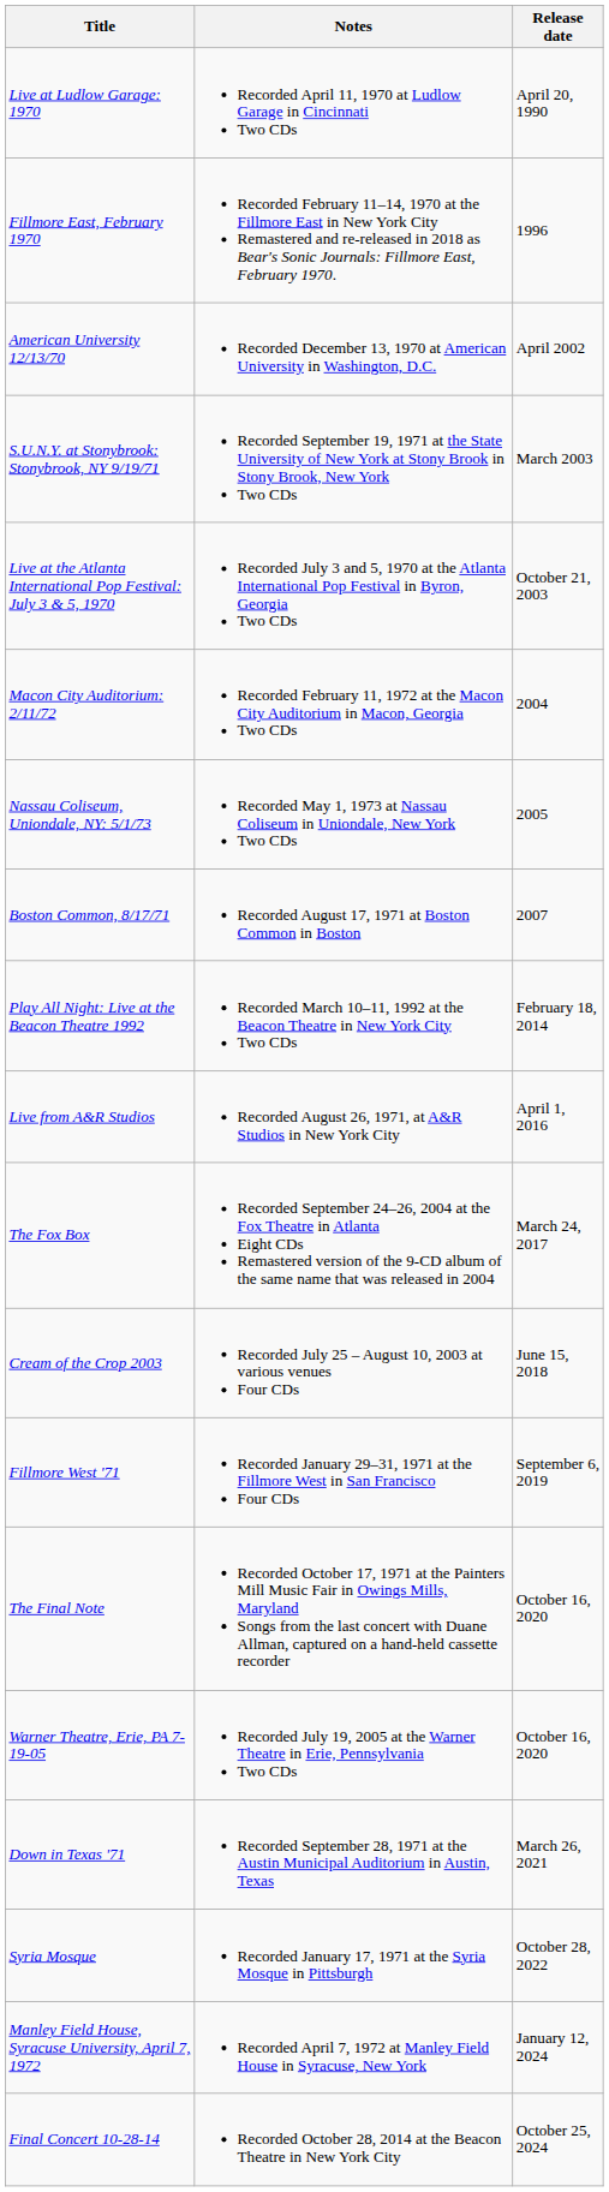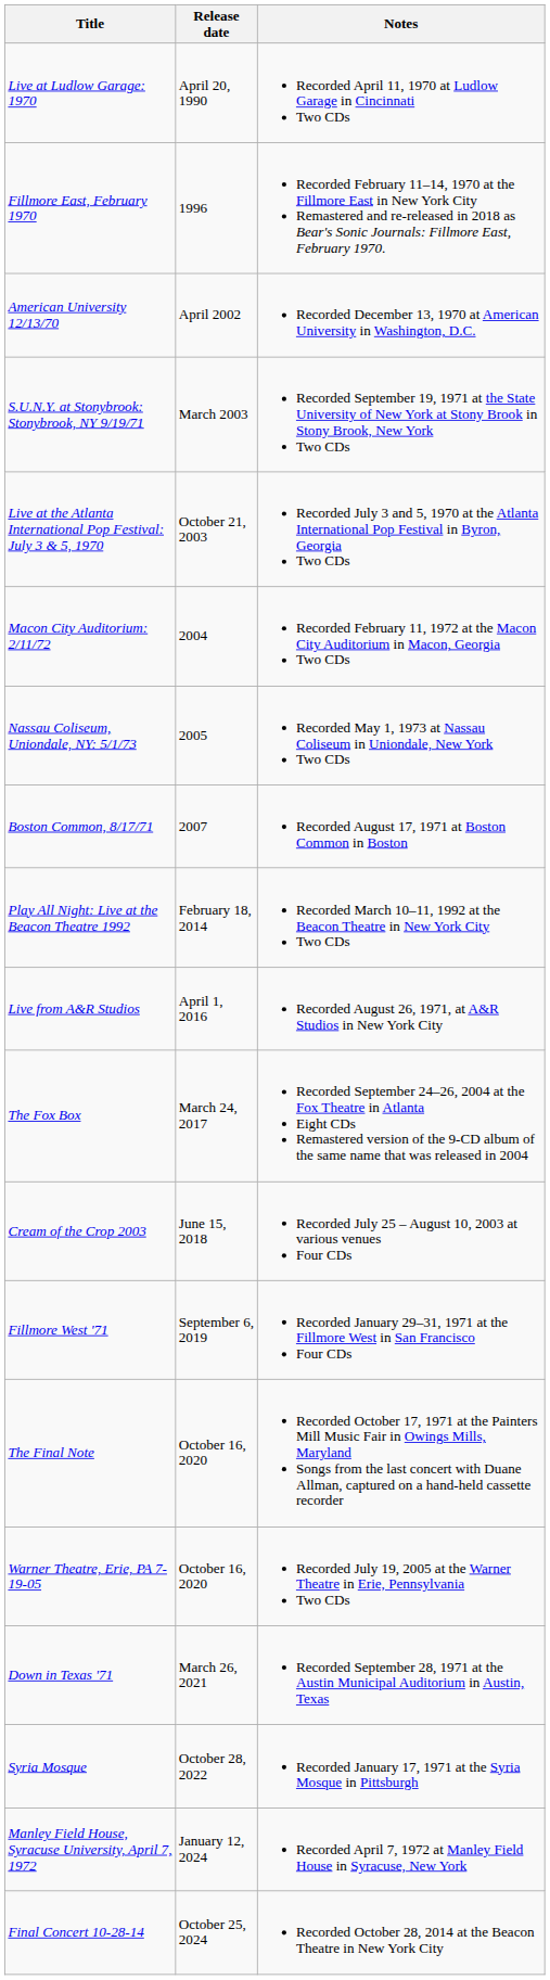columns swapped: Release date <-> Notes
